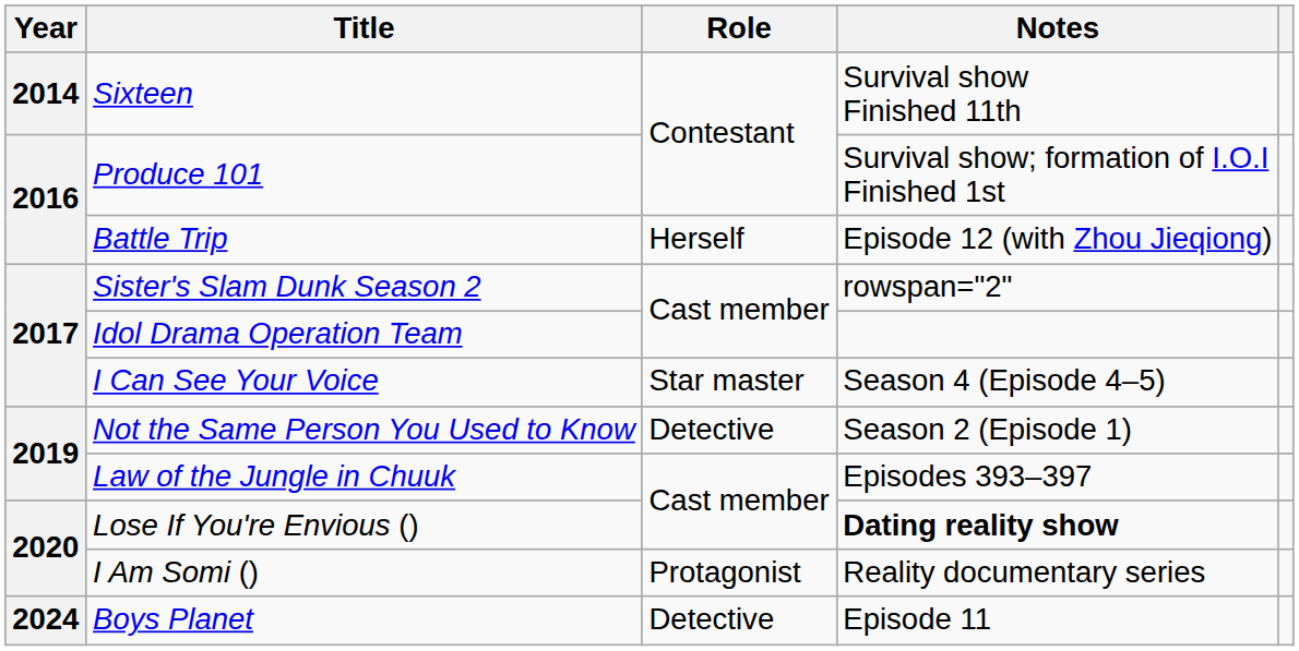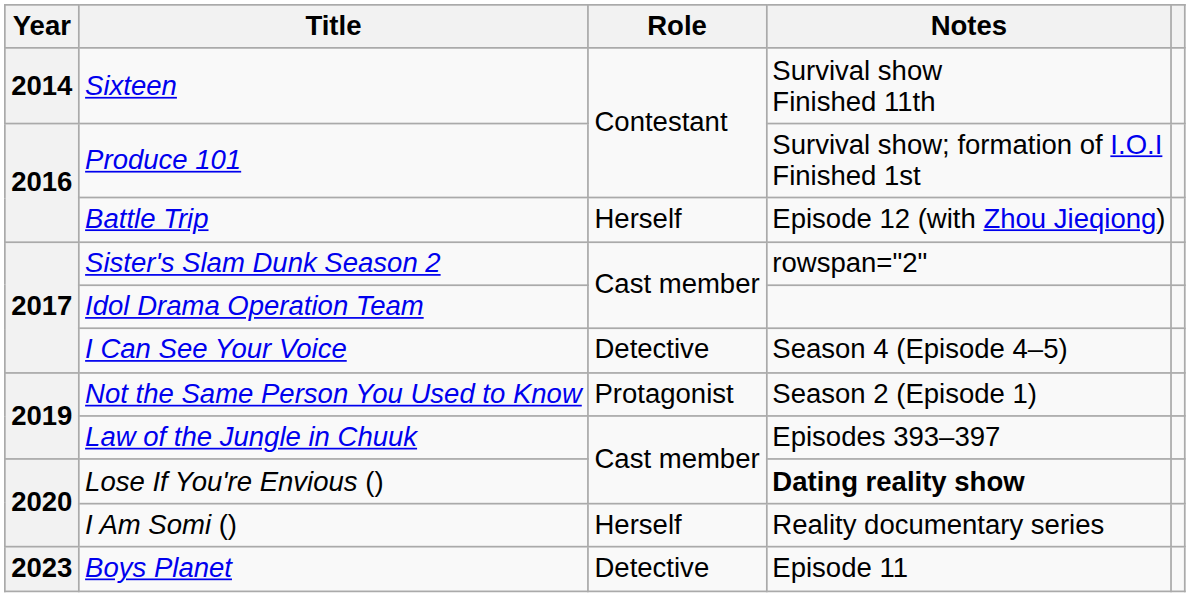I Can See Your Voice | Role: Star master -> Detective
Not the Same Person You Used to Know | Role: Detective -> Protagonist
I Am Somi () | Role: Protagonist -> Herself
Boys Planet | Year: 2024 -> 2023
